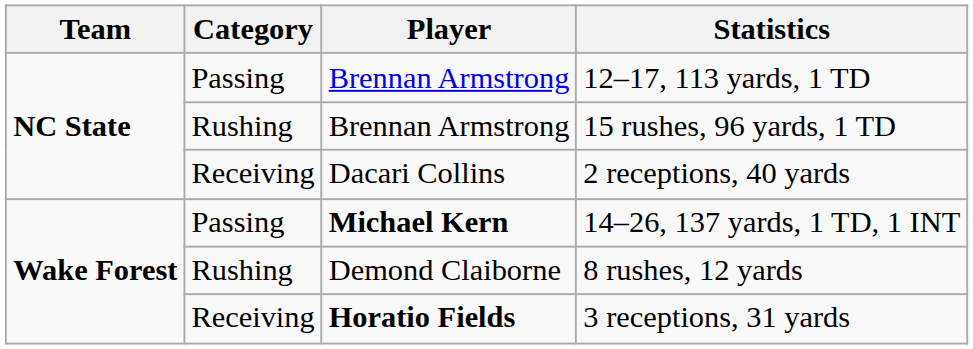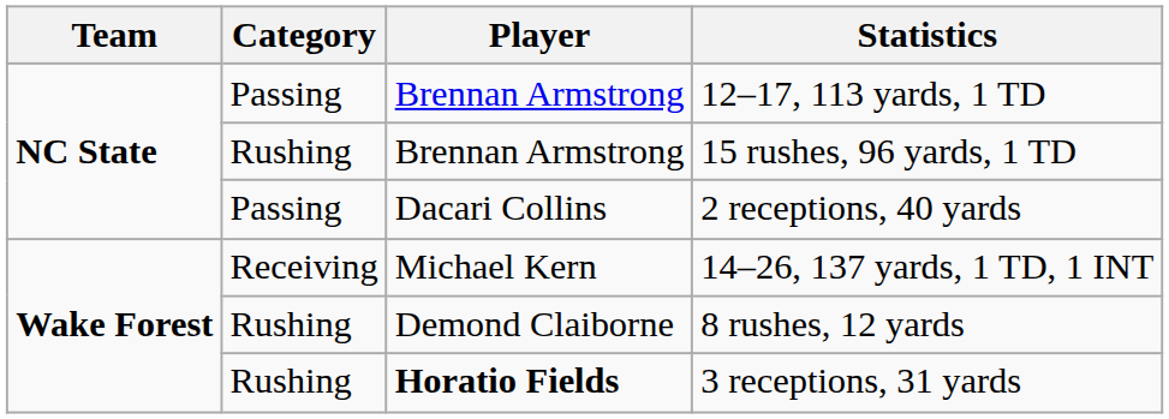2 receptions, 40 yards | Category: Receiving -> Passing
14–26, 137 yards, 1 TD, 1 INT | Category: Passing -> Receiving
14–26, 137 yards, 1 TD, 1 INT | Player: bold -> normal
3 receptions, 31 yards | Category: Receiving -> Rushing
